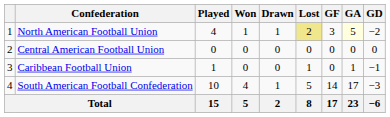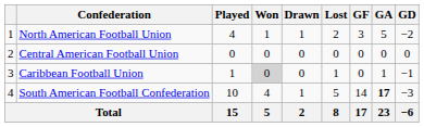North American Football Union | Lost: khaki background -> no background
North American Football Union | GA: lightyellow background -> no background
Caribbean Football Union | Won: no background -> lightgrey background
South American Football Confederation | GA: normal -> bold
